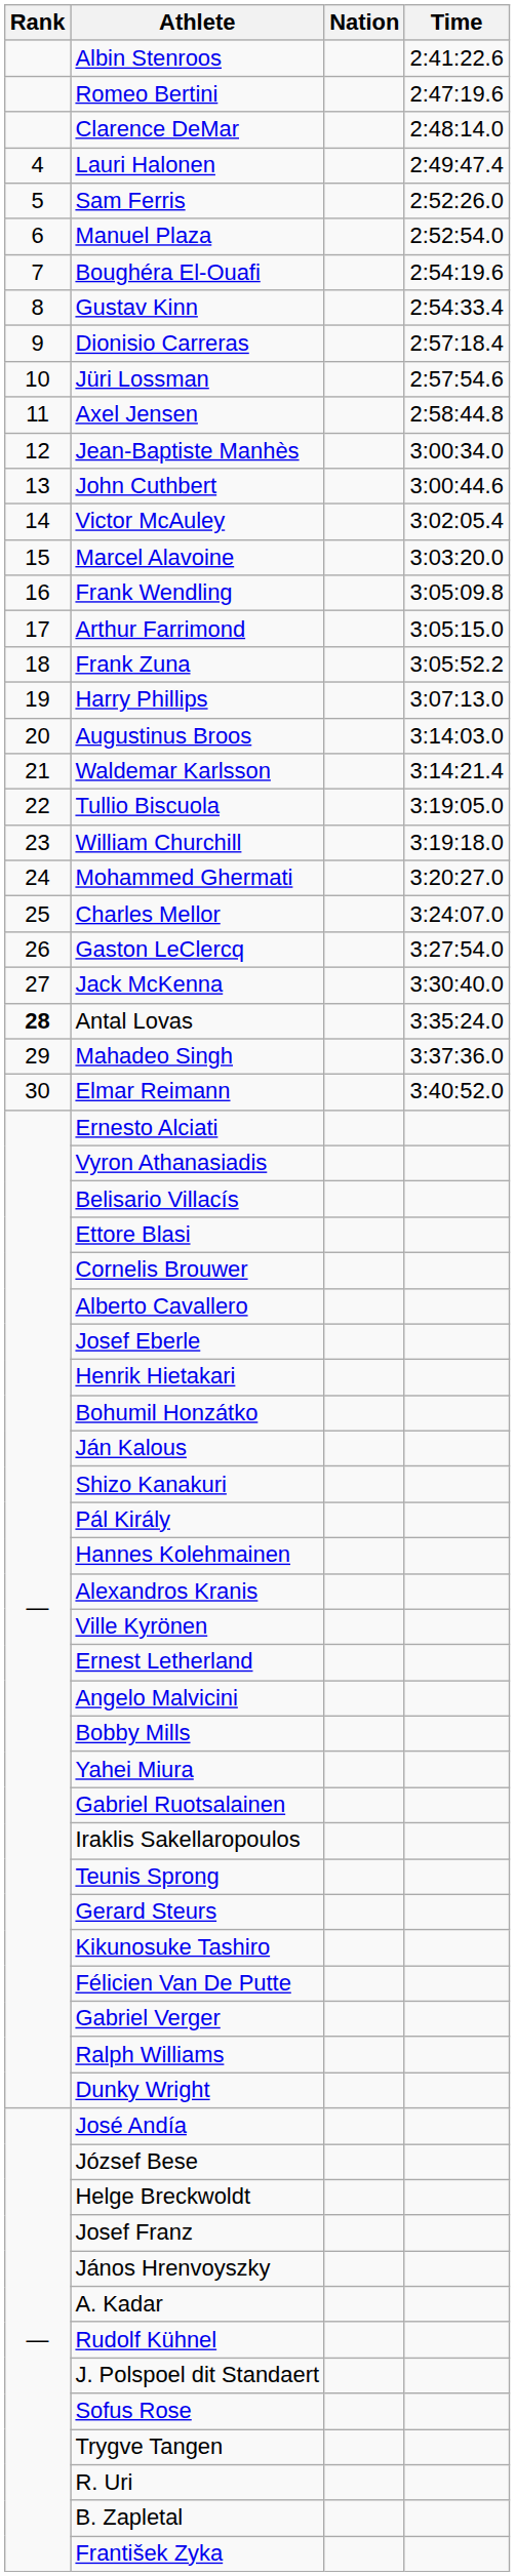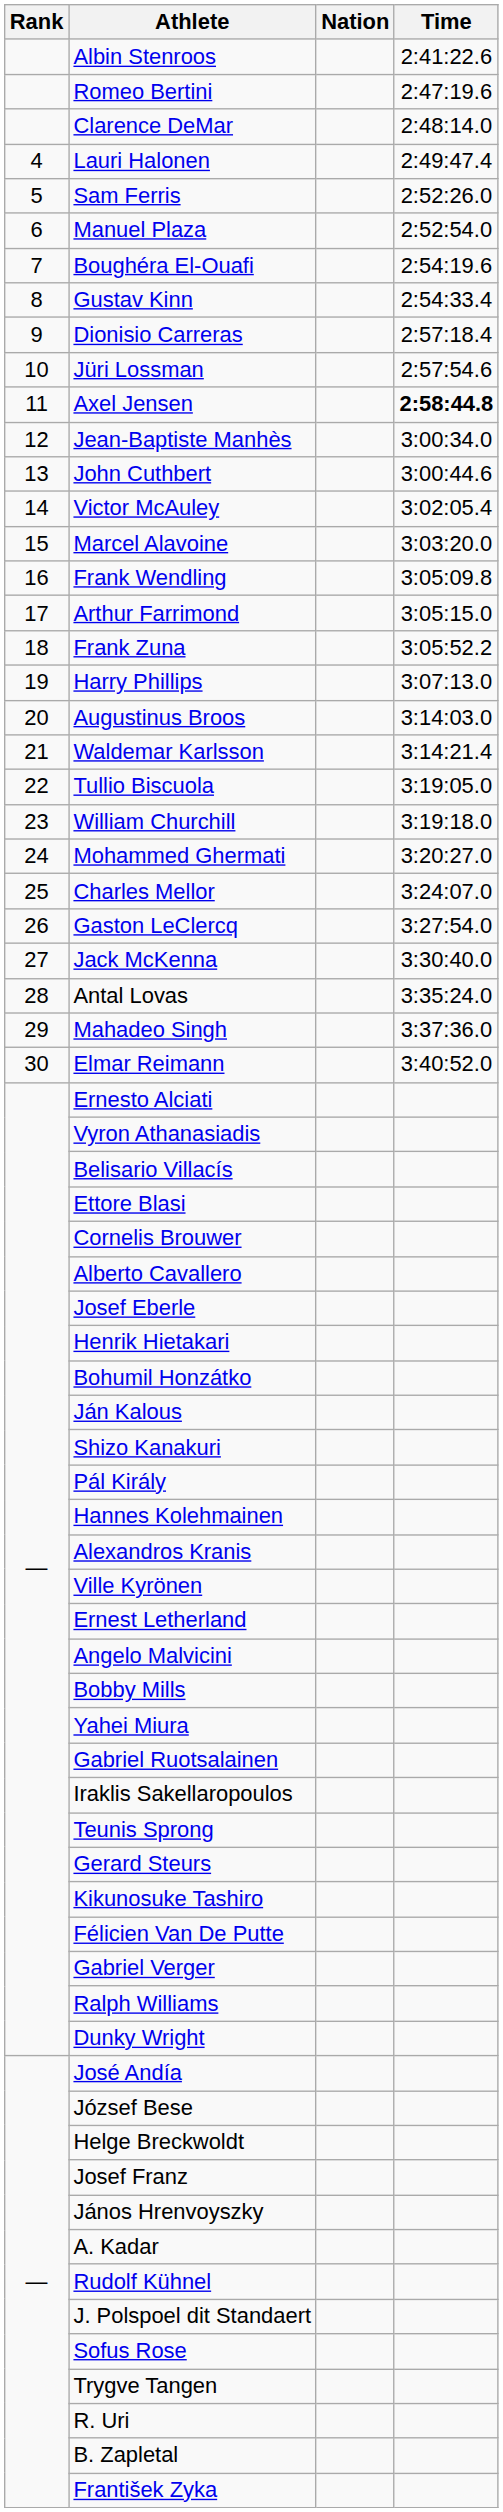Axel Jensen | Time: normal -> bold
Antal Lovas | Rank: bold -> normal
